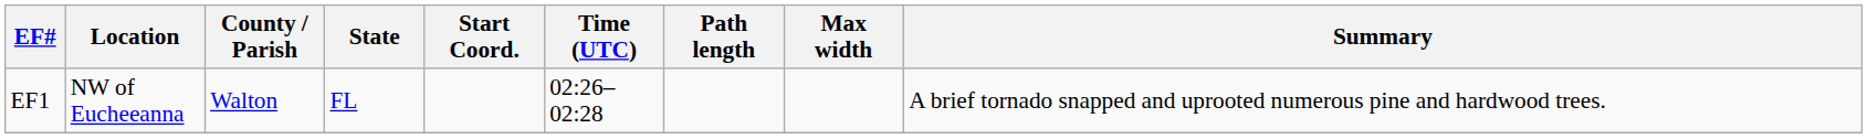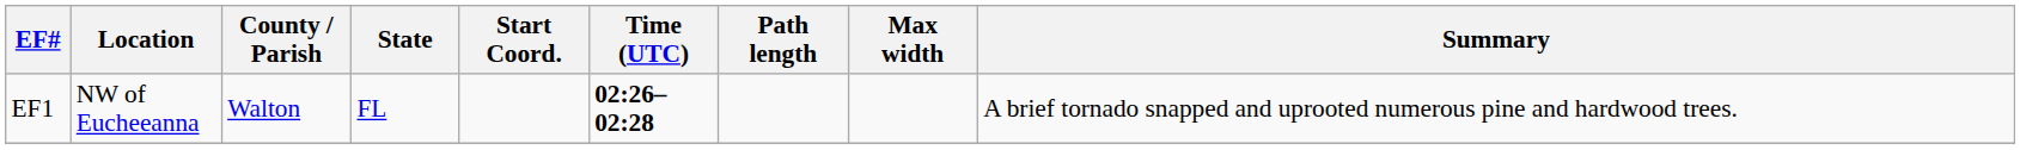EF1 | Time (UTC): normal -> bold
